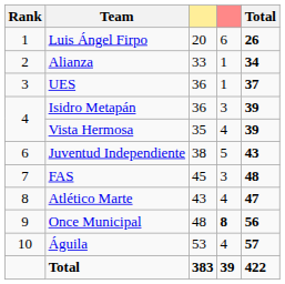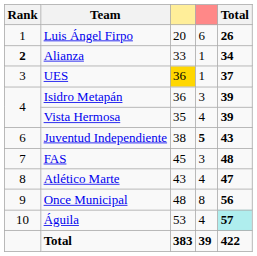Alianza | Rank: normal -> bold
UES | column 3: no background -> gold background
Juventud Independiente | column 4: normal -> bold
Once Municipal | column 4: bold -> normal
Águila | Total: no background -> paleturquoise background
